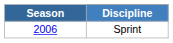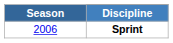2006 | column 2: normal -> bold
